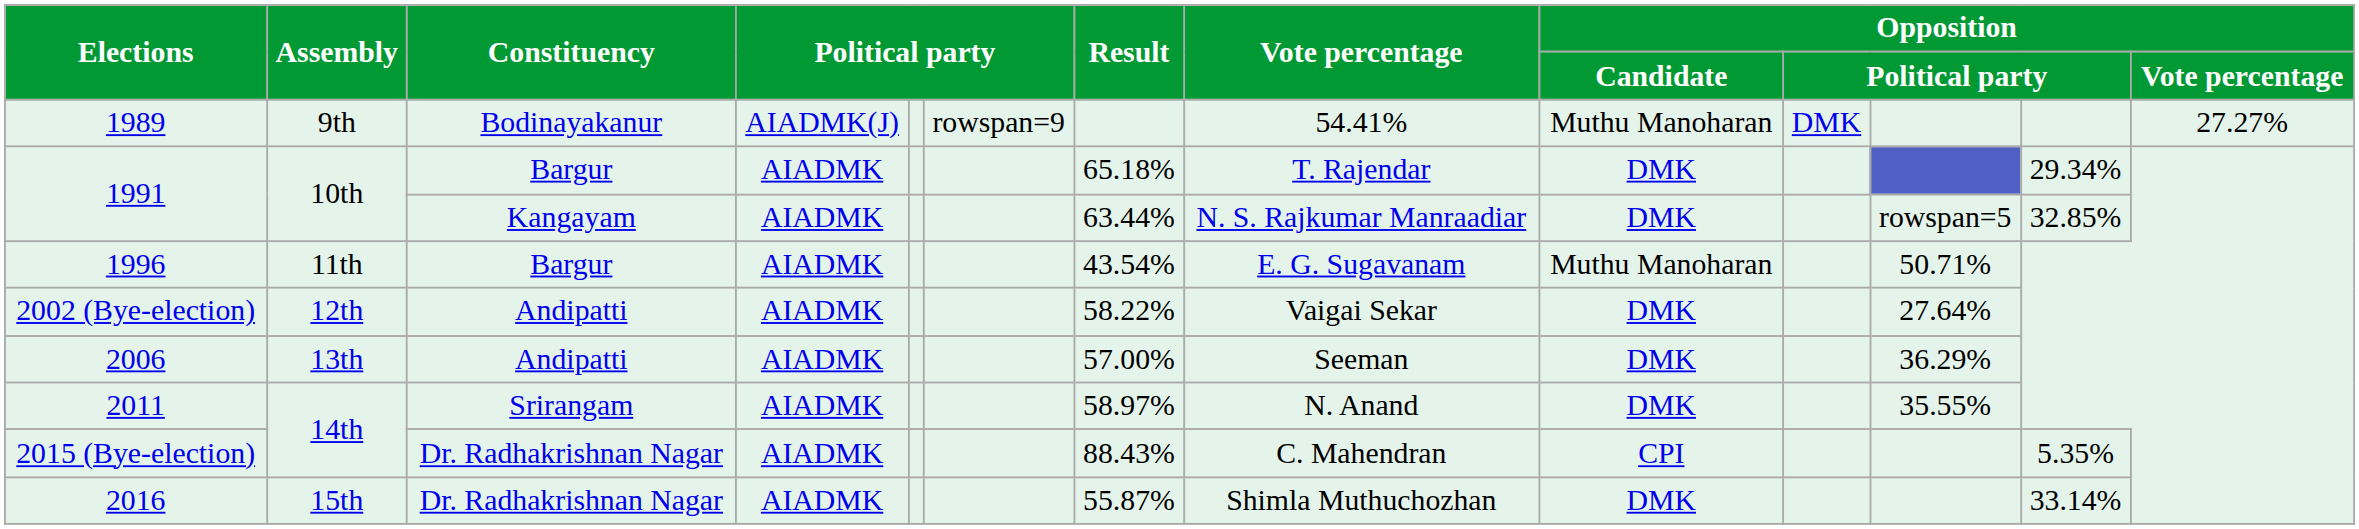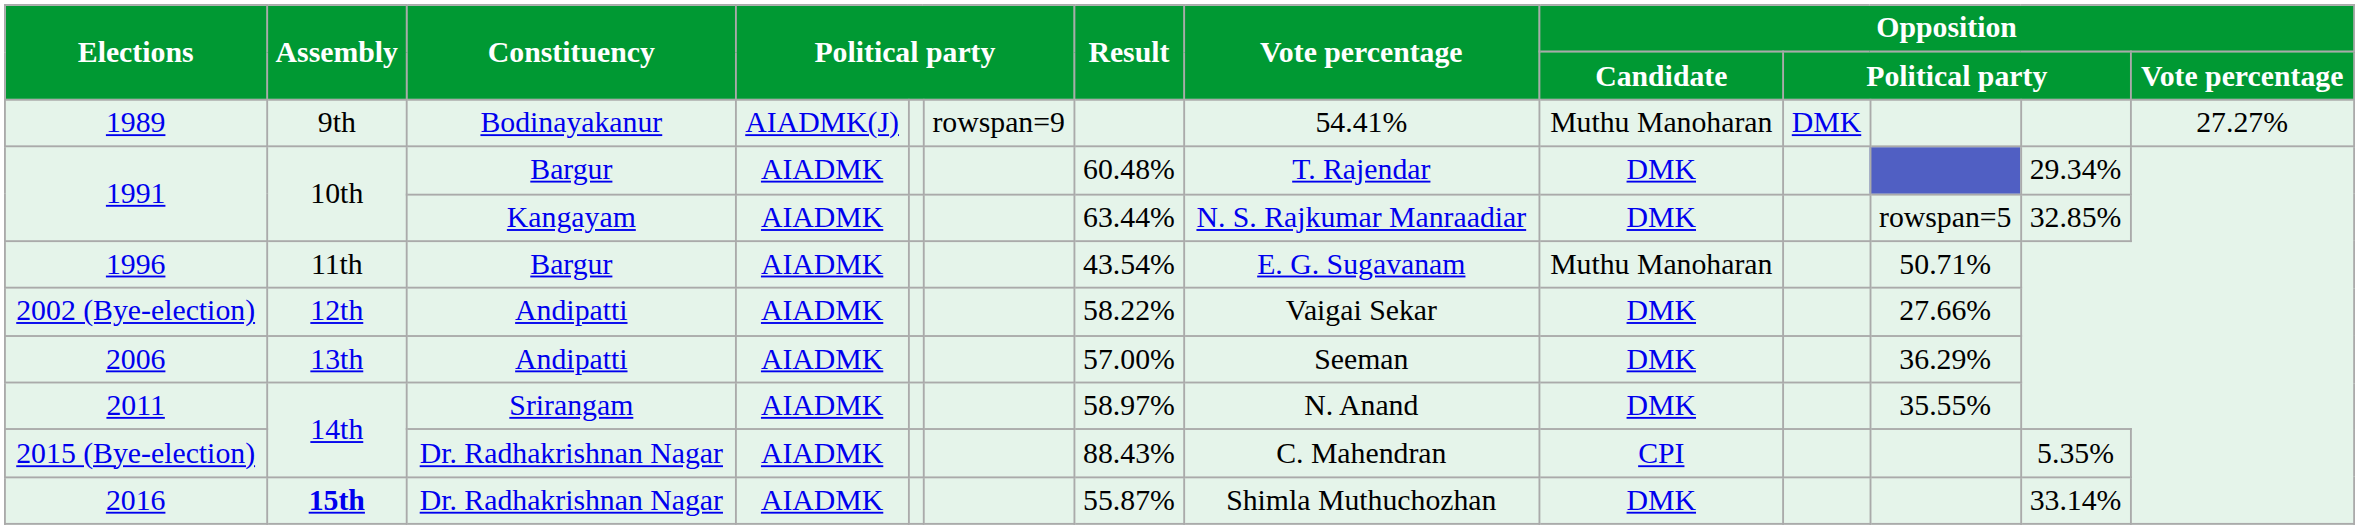1991 / Bargur | Result: 65.18% -> 60.48%
2002 (Bye-election) | column 11: 27.64% -> 27.66%
2016 | Assembly: normal -> bold
